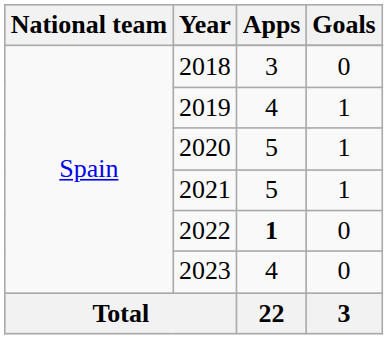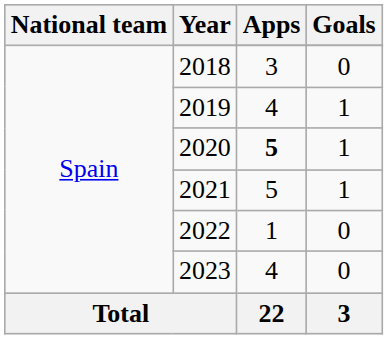2020 | Apps: normal -> bold
2022 | Apps: bold -> normal
